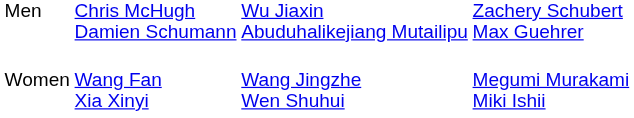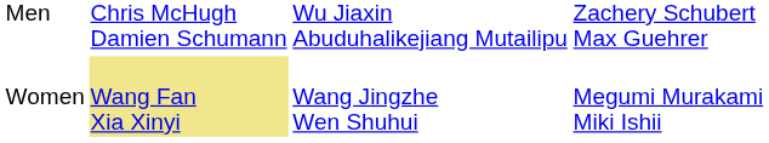Women | column 2: no background -> khaki background
